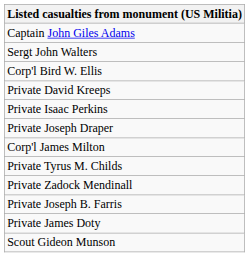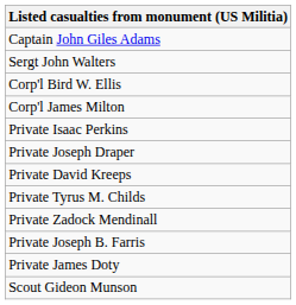row 5 | column 1: Private David Kreeps -> Corp'l James Milton
row 8 | column 1: Corp'l James Milton -> Private David Kreeps
